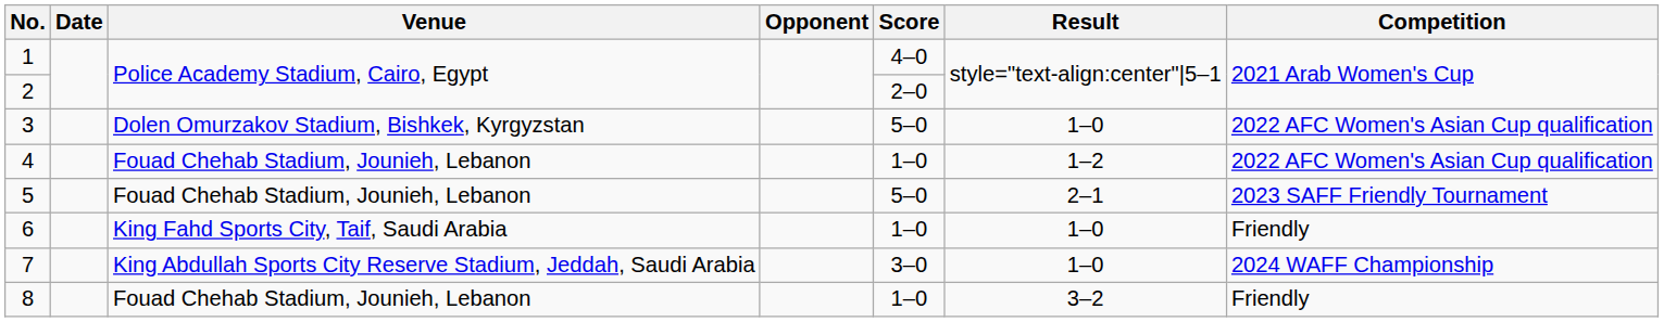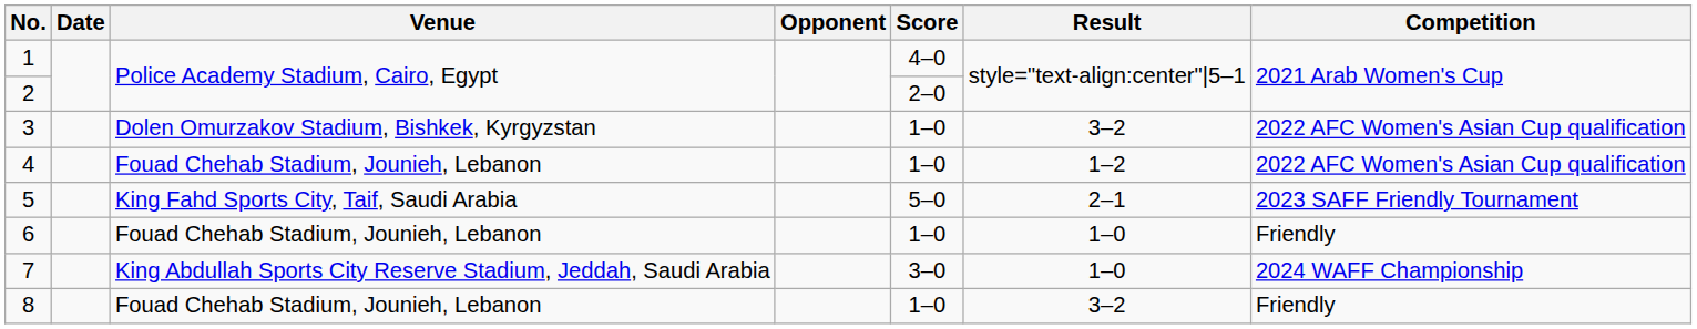3 | Score: 5–0 -> 1–0
3 | Result: 1–0 -> 3–2
5 | Venue: Fouad Chehab Stadium, Jounieh, Lebanon -> King Fahd Sports City, Taif, Saudi Arabia
6 | Venue: King Fahd Sports City, Taif, Saudi Arabia -> Fouad Chehab Stadium, Jounieh, Lebanon
